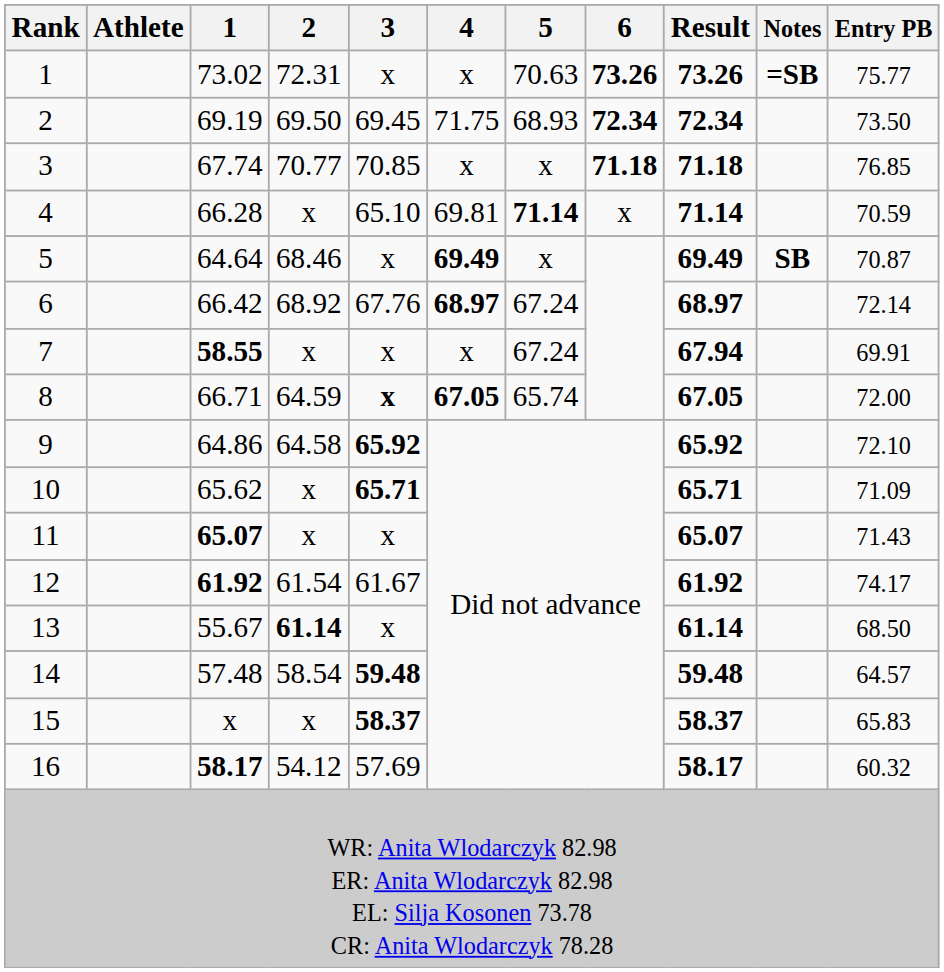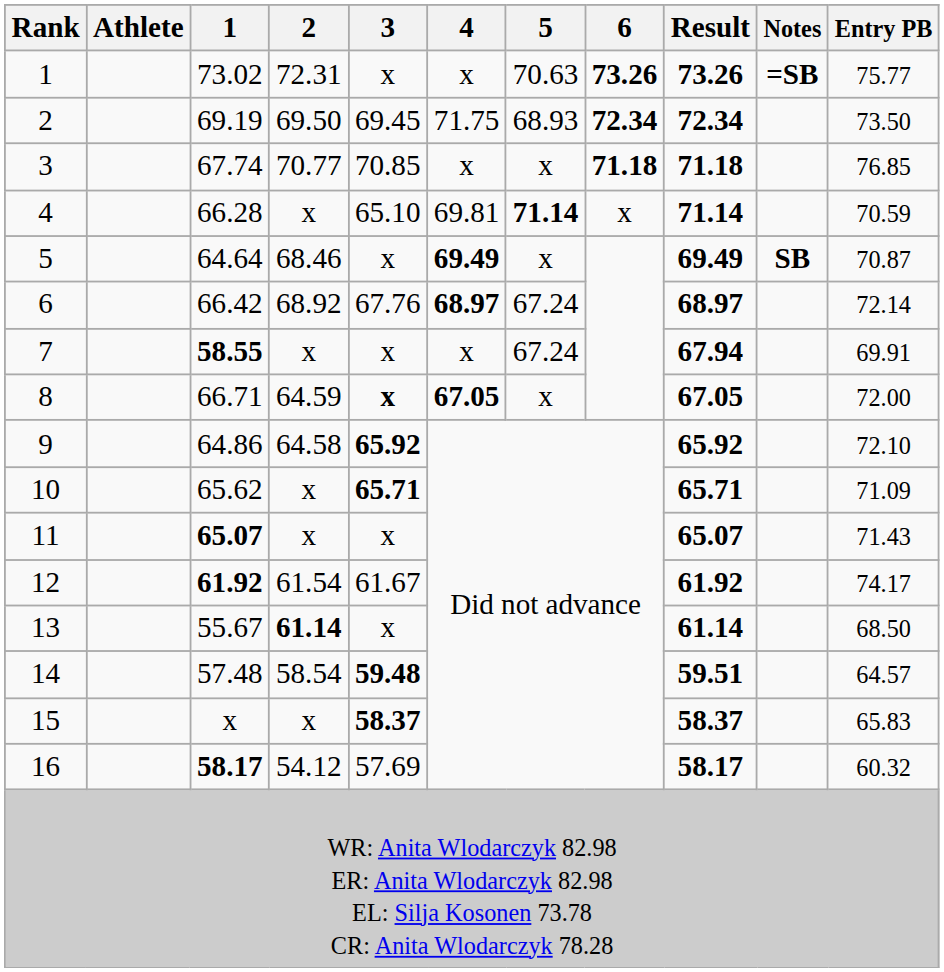8 | 5: 65.74 -> x
14 | Result: 59.48 -> 59.51
